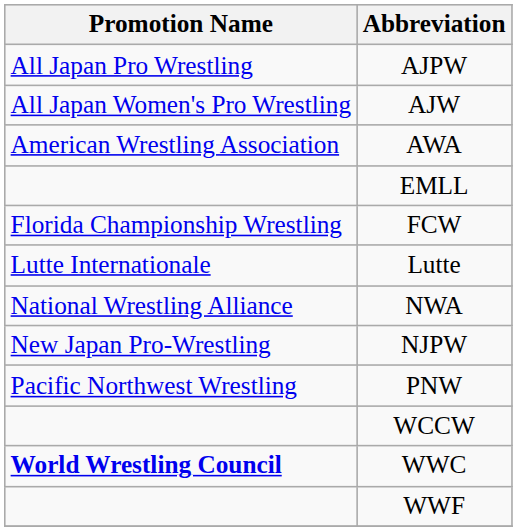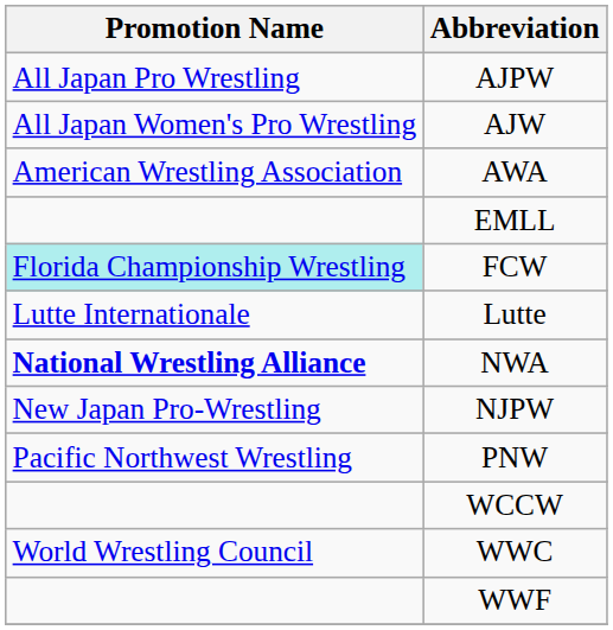FCW | Promotion Name: no background -> paleturquoise background
NWA | Promotion Name: normal -> bold
WWC | Promotion Name: bold -> normal
